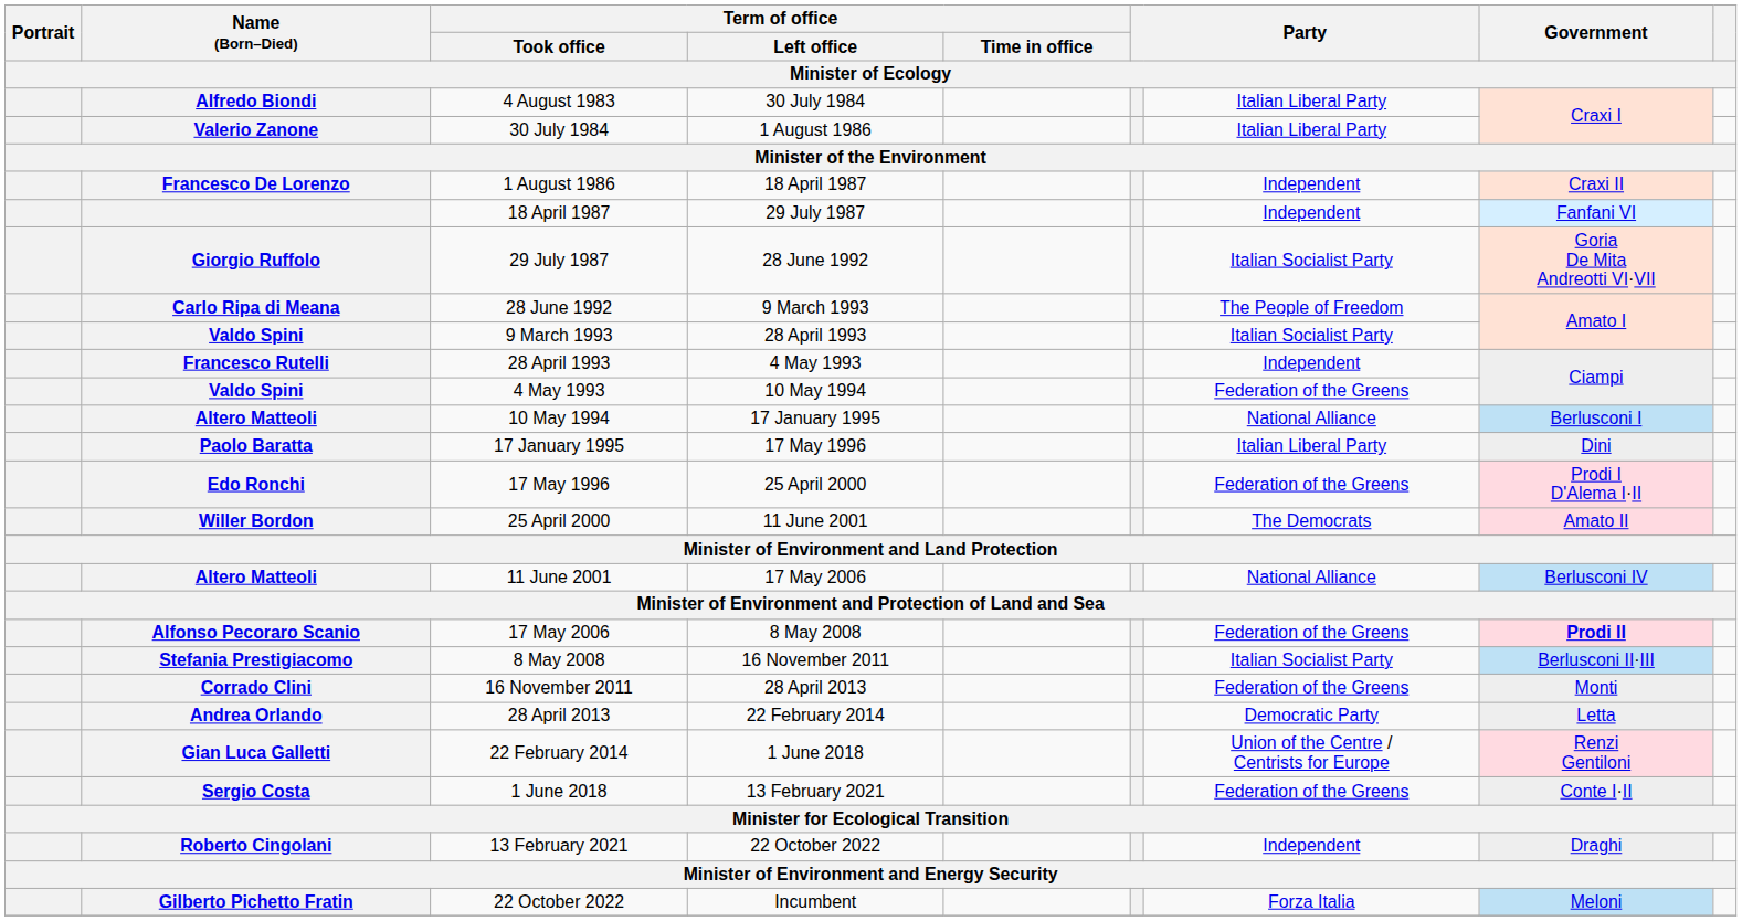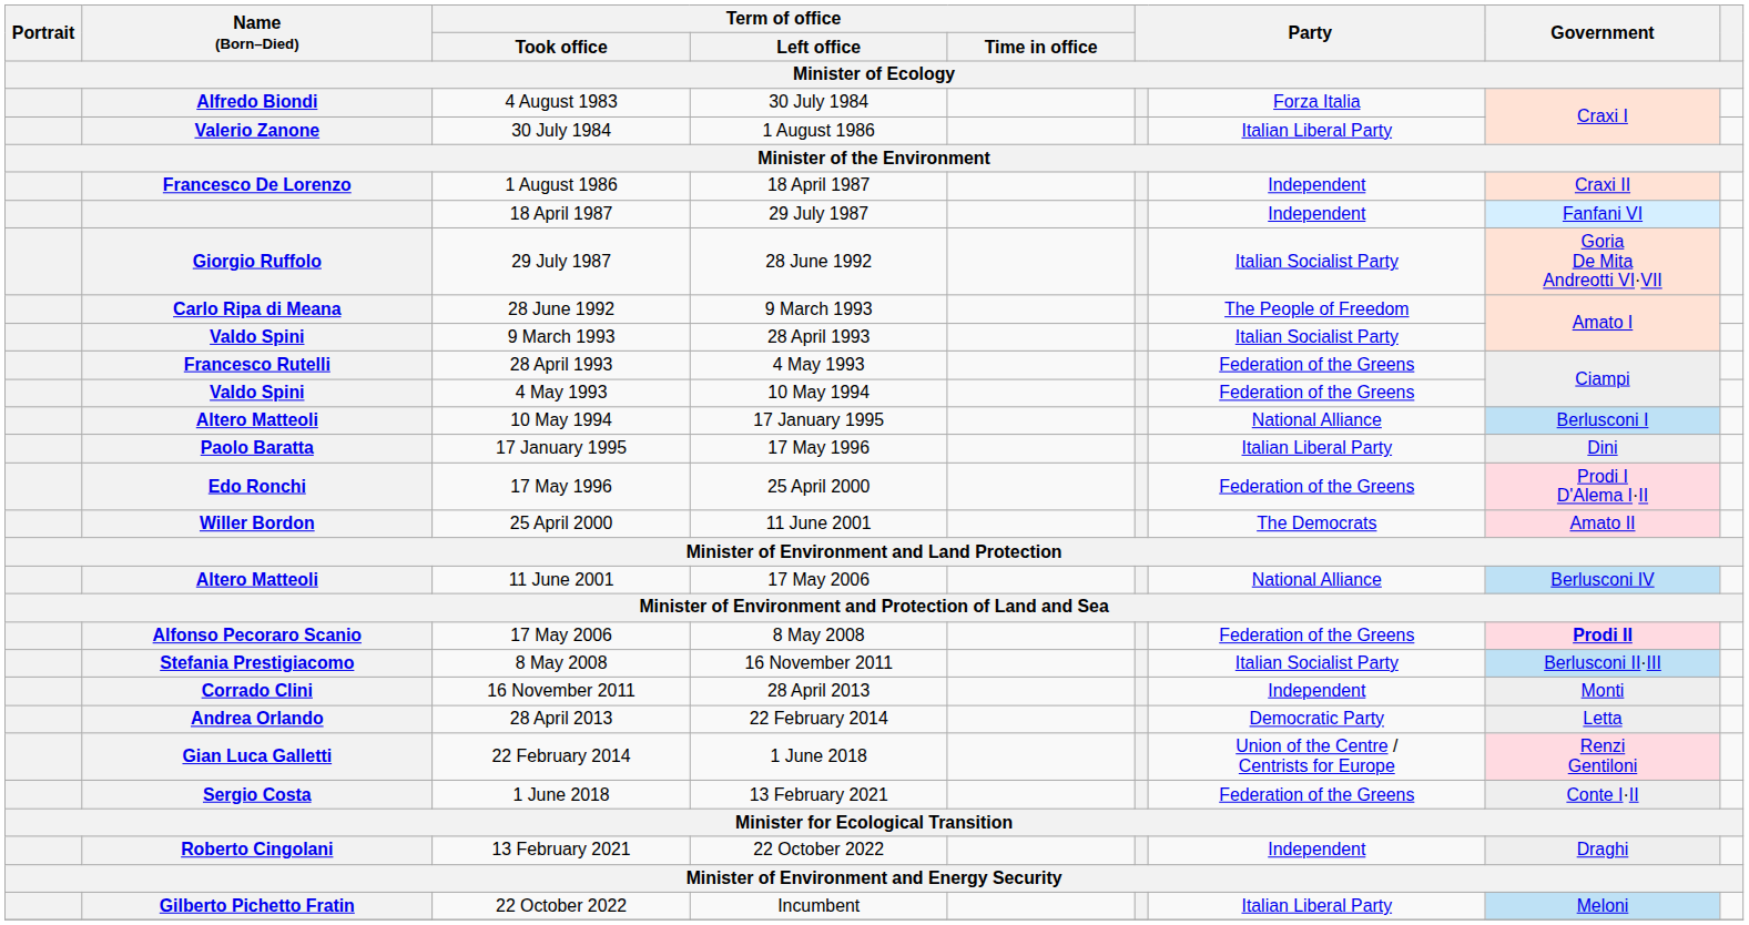Alfredo Biondi | column 7: Italian Liberal Party -> Forza Italia
Francesco Rutelli | column 7: Independent -> Federation of the Greens
Corrado Clini | column 7: Federation of the Greens -> Independent
Gilberto Pichetto Fratin | column 7: Forza Italia -> Italian Liberal Party
